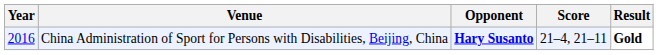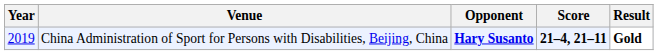row 2 | Year: 2016 -> 2019
row 2 | Score: normal -> bold
